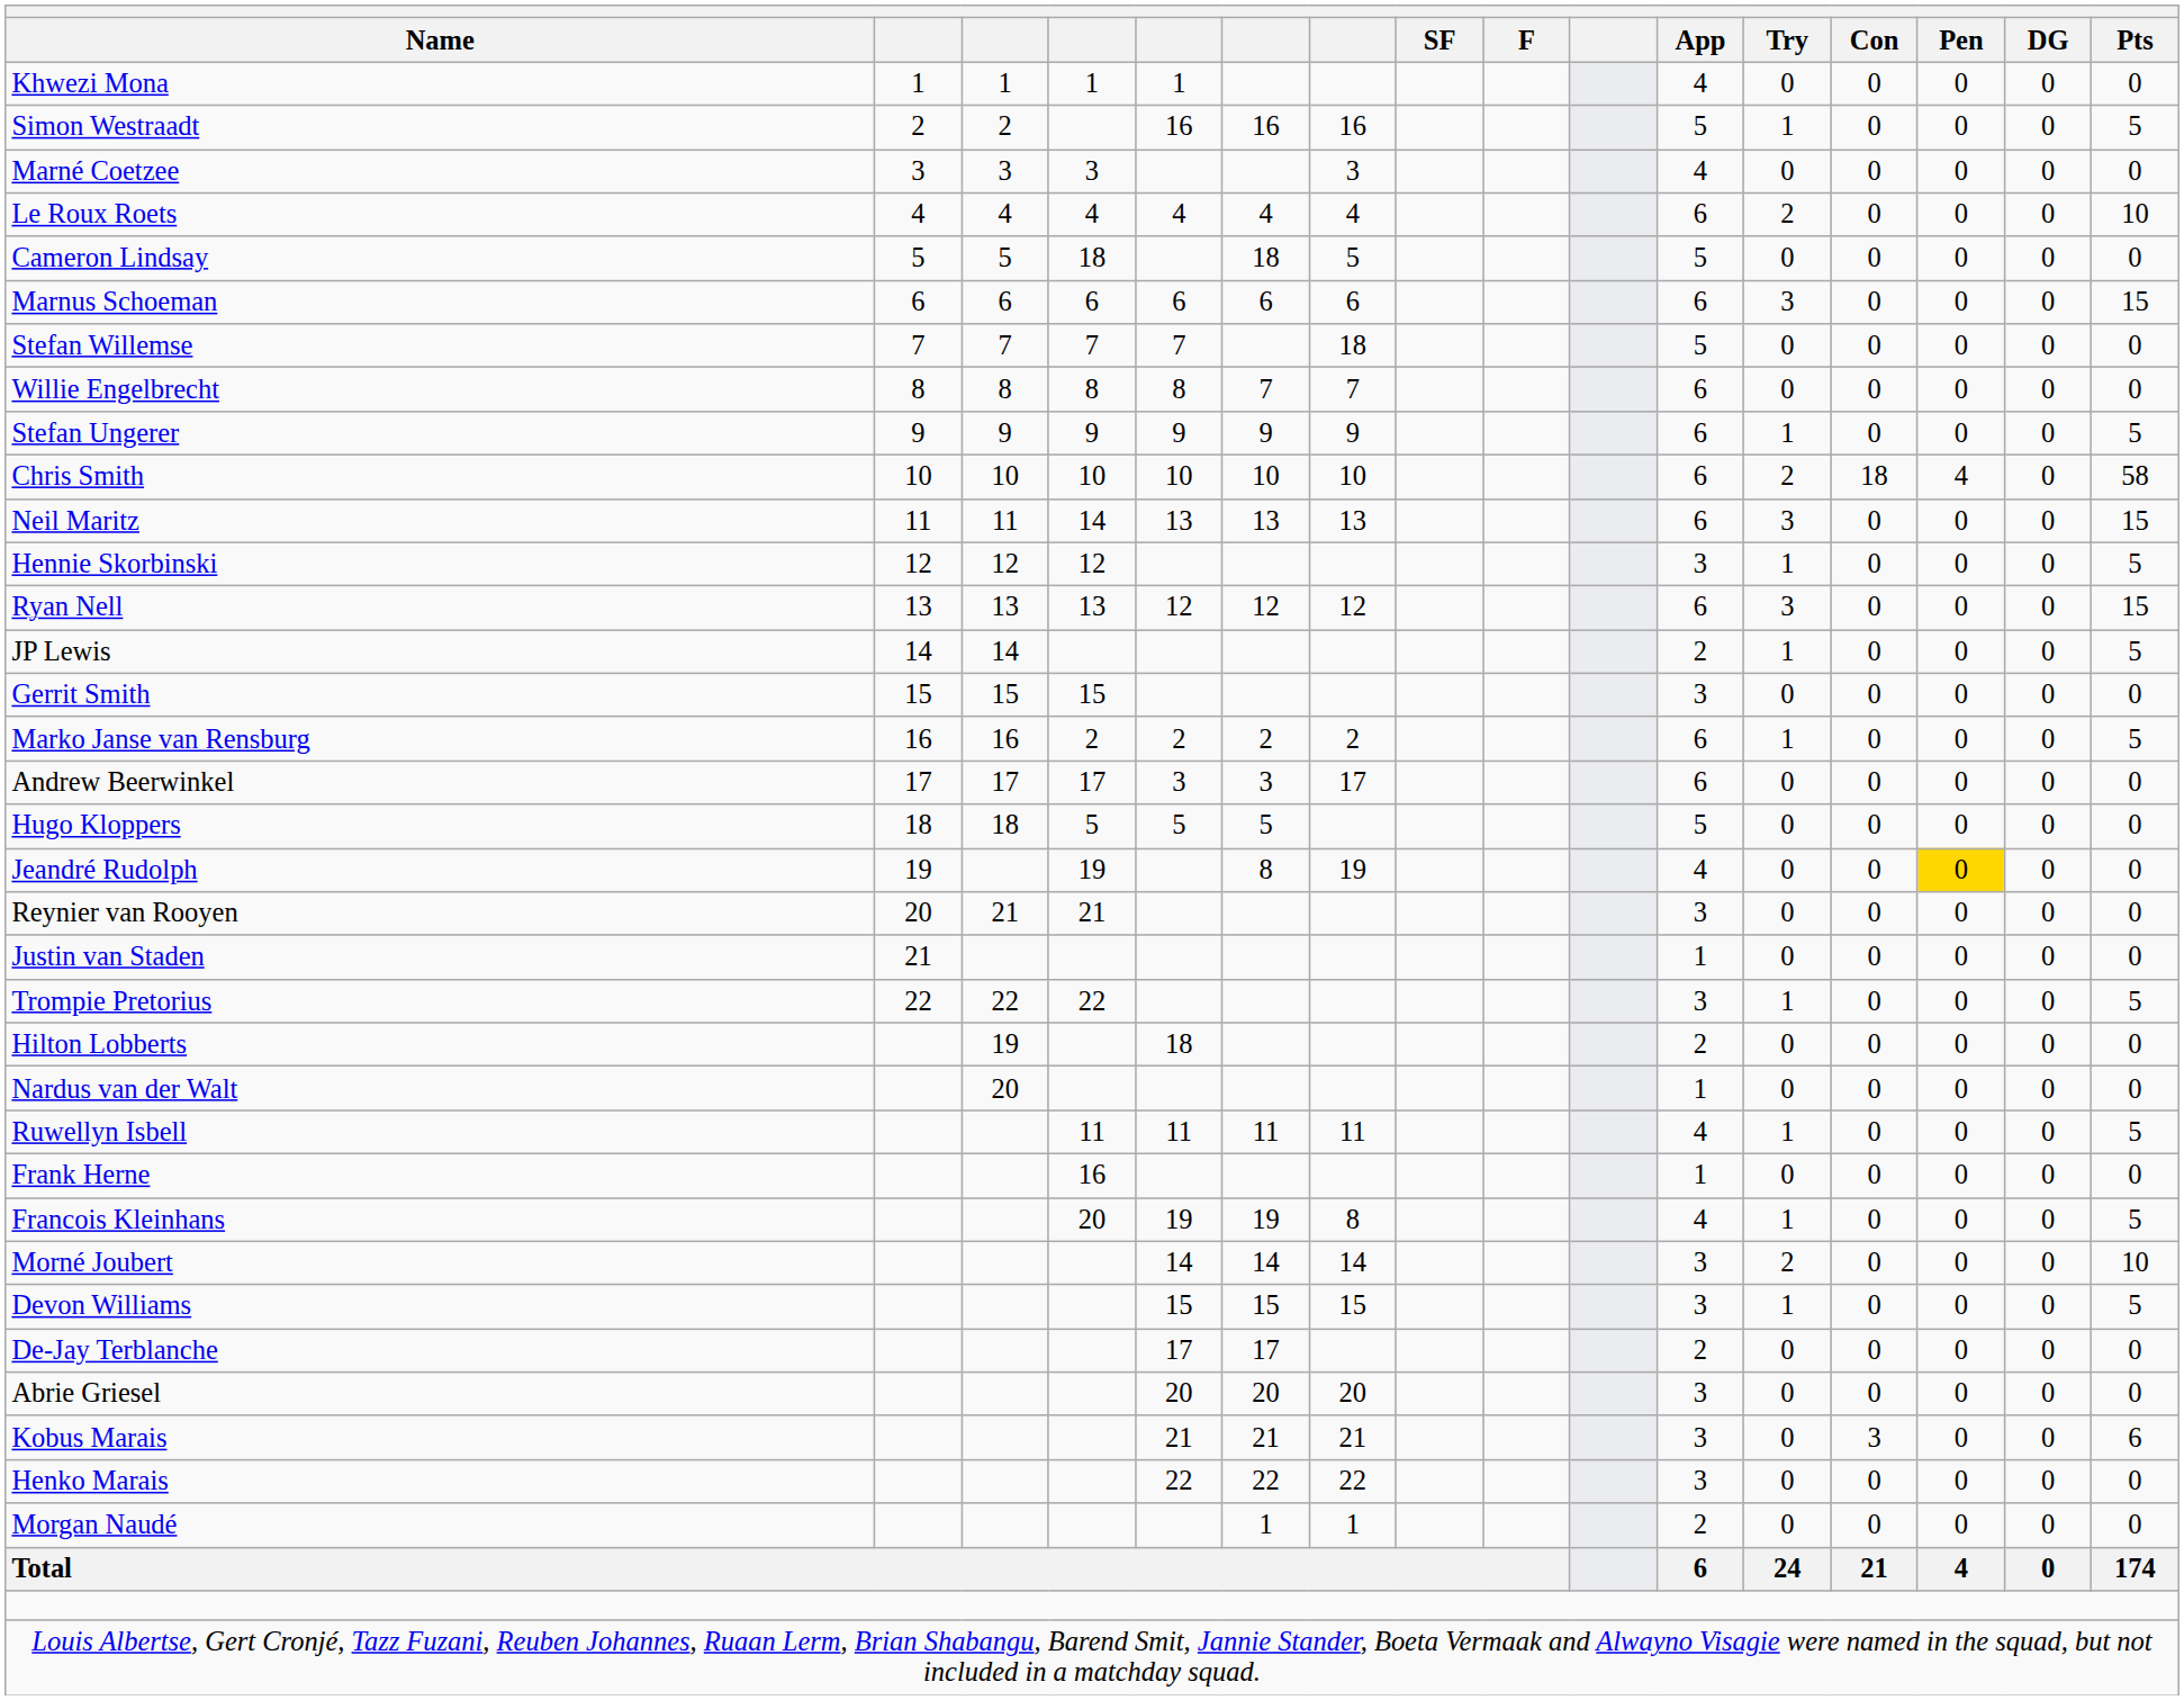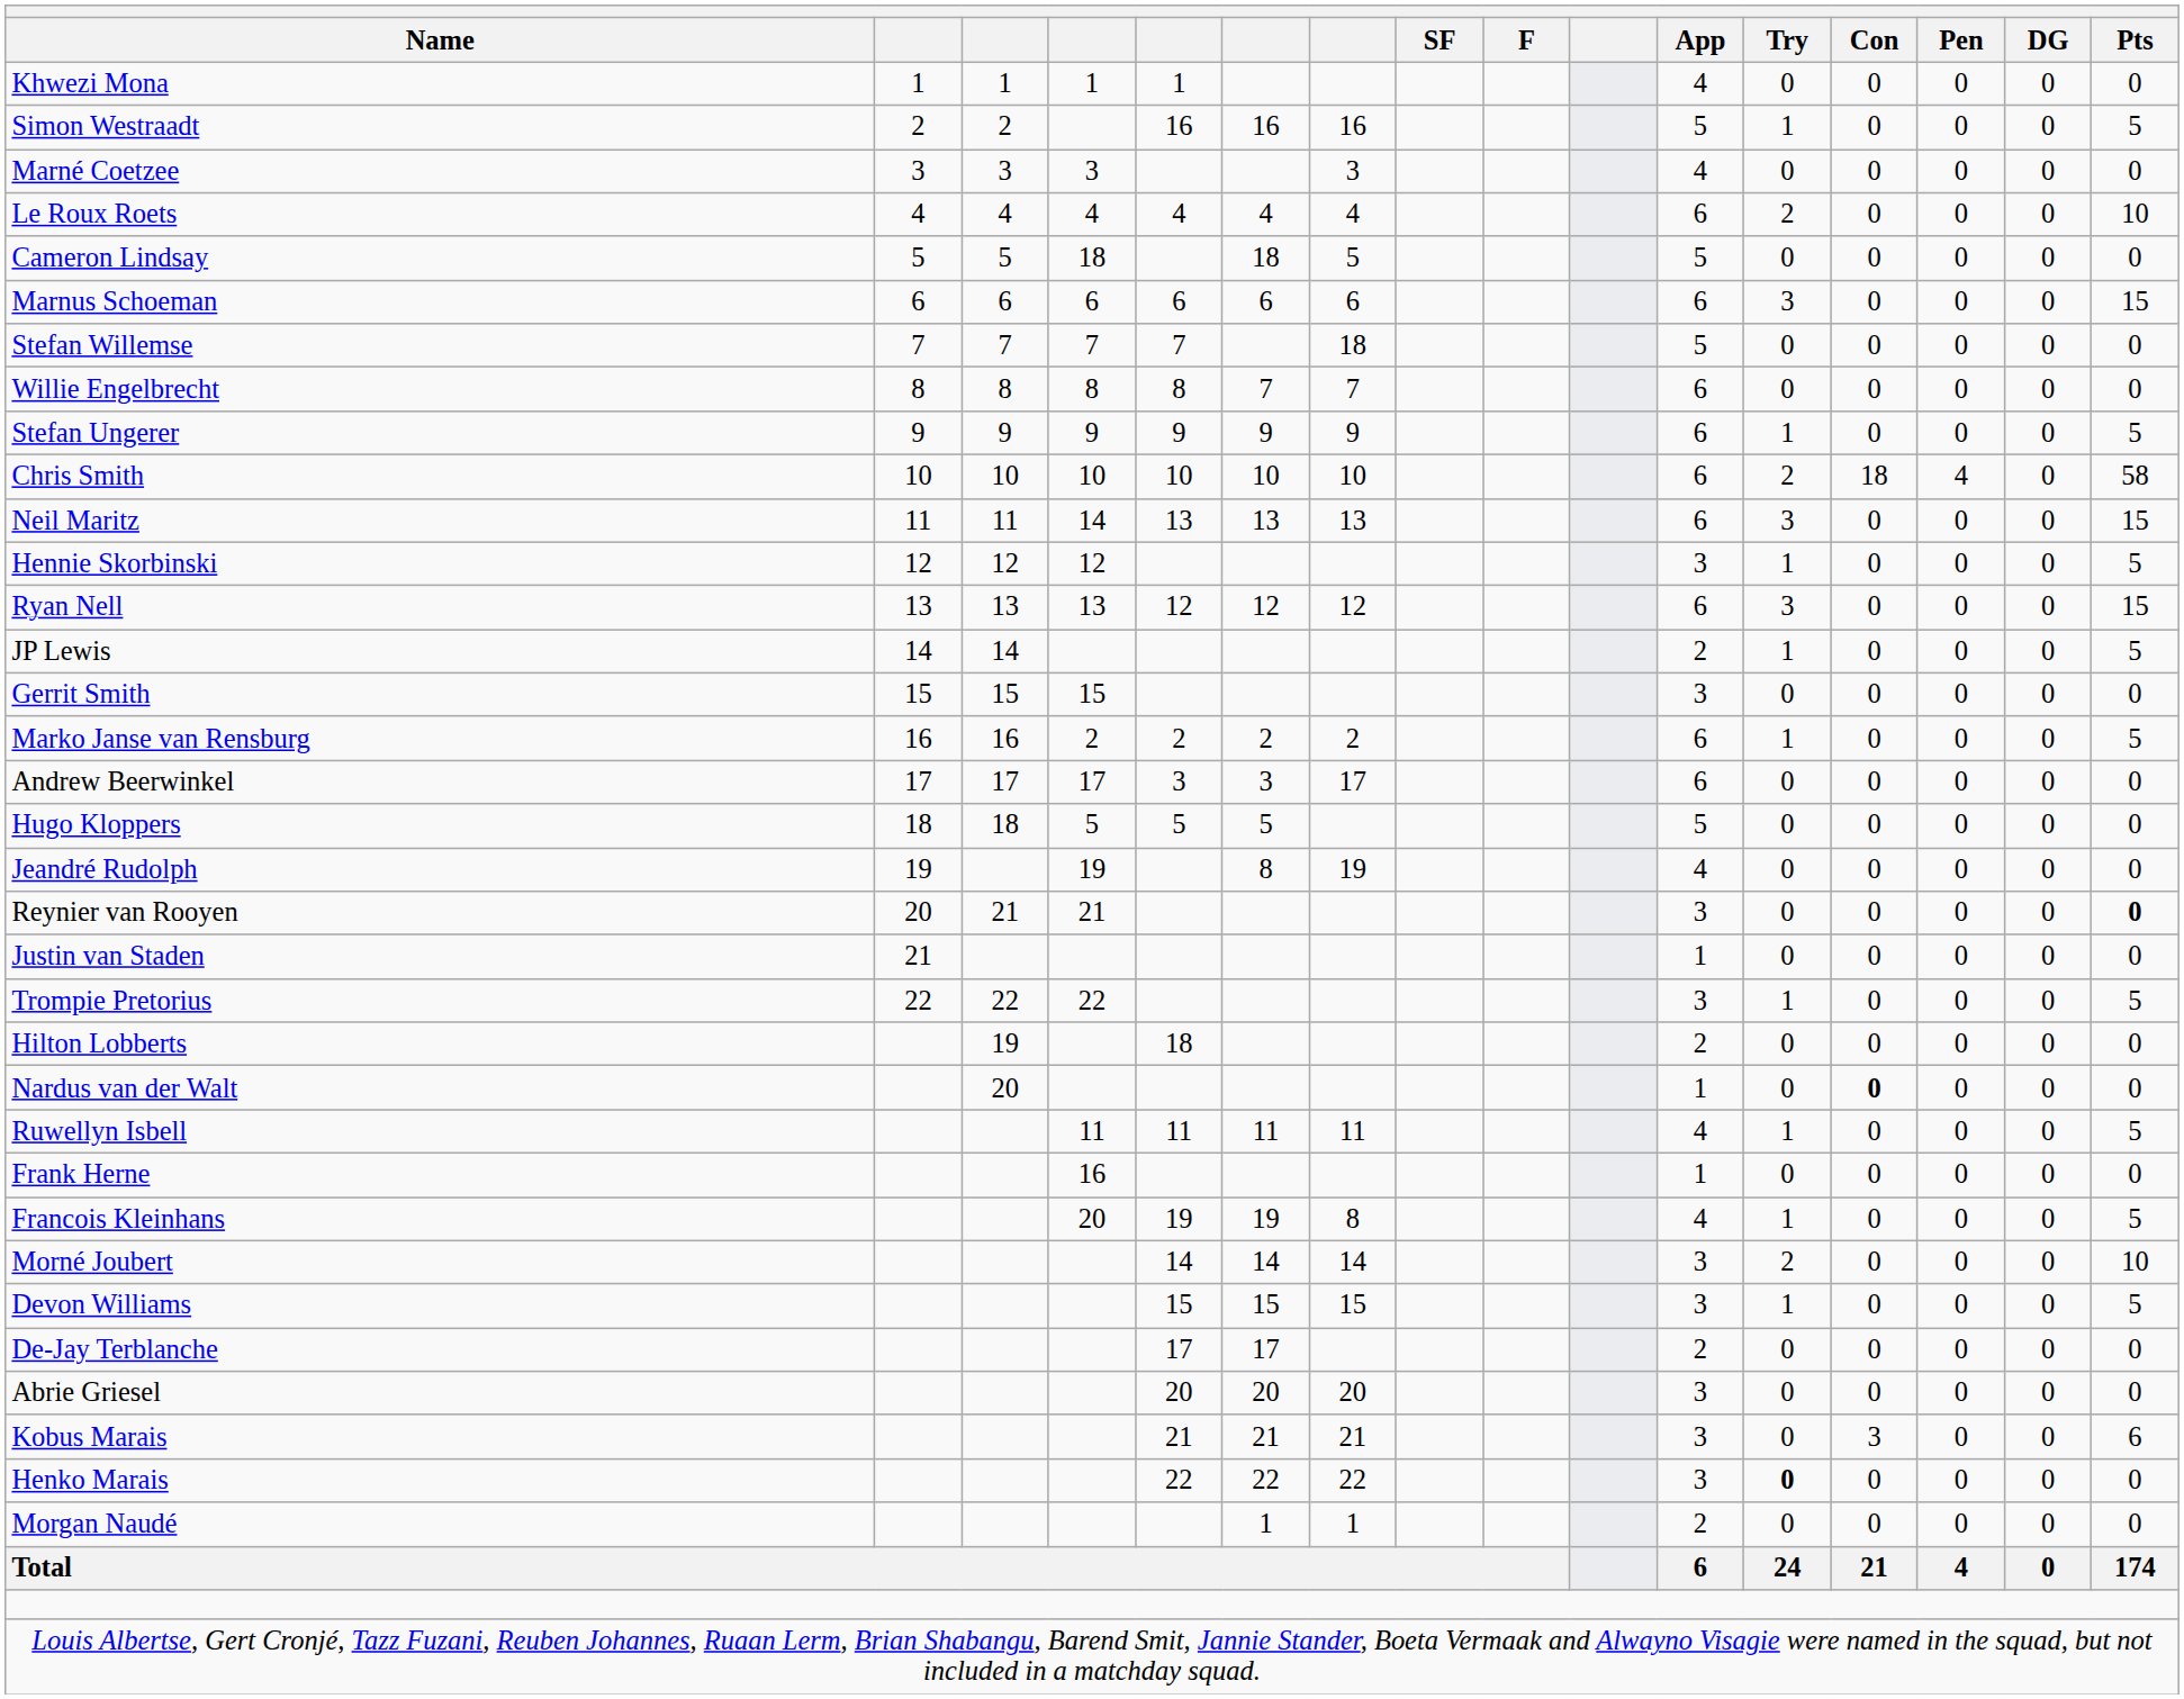Jeandré Rudolph | Pen: gold background -> no background
Reynier van Rooyen | Pts: normal -> bold
Nardus van der Walt | Con: normal -> bold
Henko Marais | Try: normal -> bold
